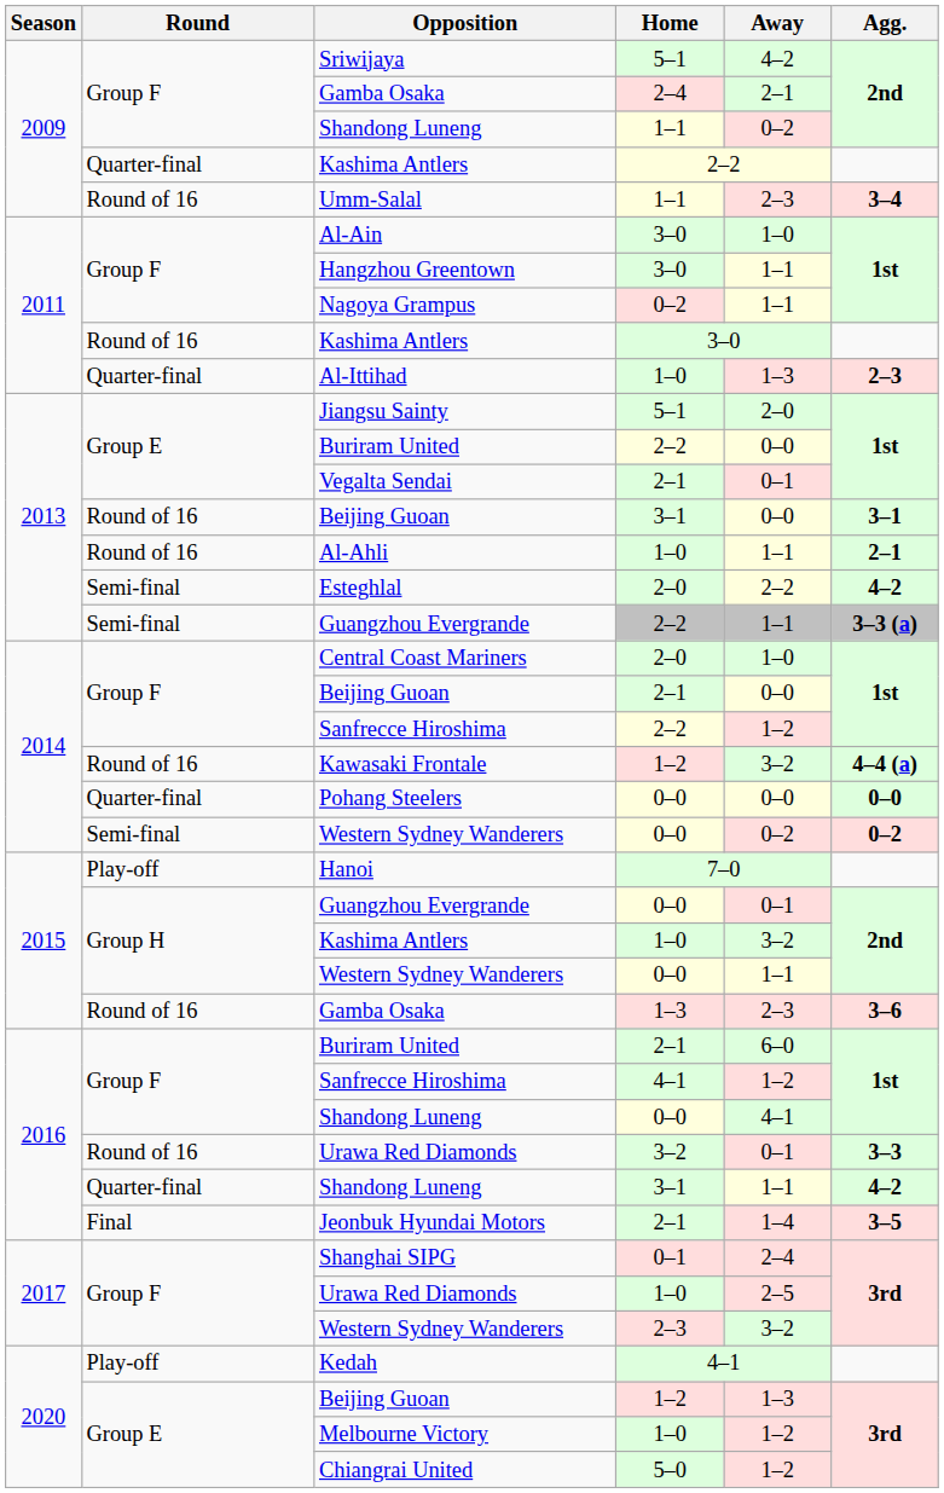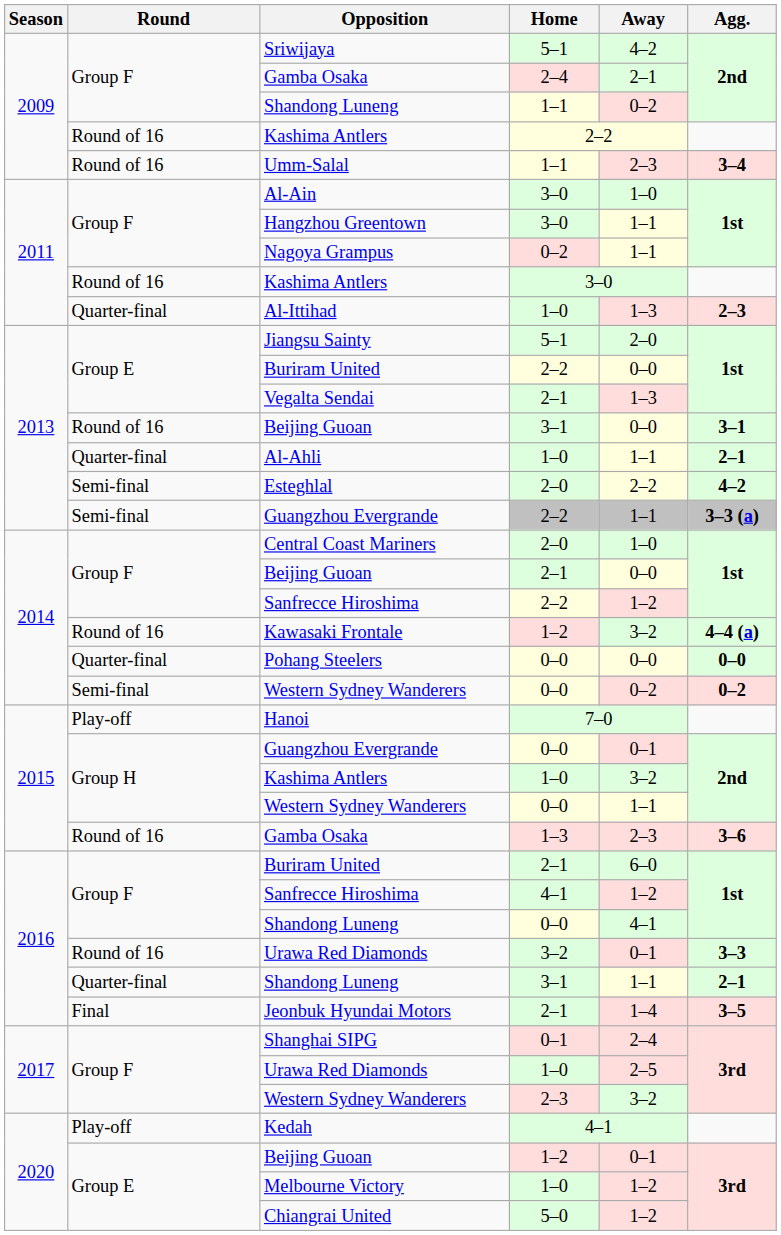Kashima Antlers / 2–2 | Round: Quarter-final -> Round of 16
Vegalta Sendai | Away: 0–1 -> 1–3
Al-Ahli | Round: Round of 16 -> Quarter-final
Shandong Luneng / 3–1 | Agg.: 4–2 -> 2–1
Beijing Guoan / 1–2 | Away: 1–3 -> 0–1
